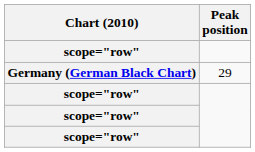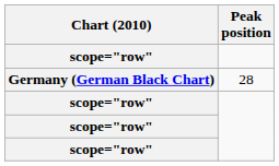Germany (German Black Chart) | Peak position: 29 -> 28
